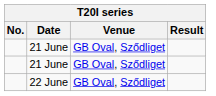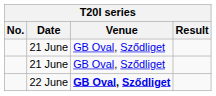22 June | Venue: normal -> bold
